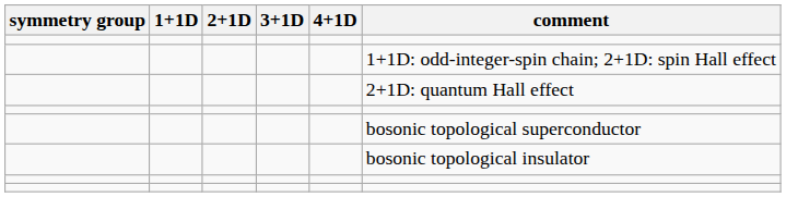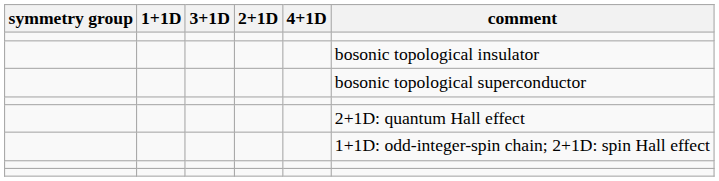columns swapped: 2+1D <-> 3+1D
row 3 | comment: 1+1D: odd-integer-spin chain; 2+1D: spin Hall effect -> bosonic topological insulator
row 4 | comment: 2+1D: quantum Hall effect -> bosonic topological superconductor
row 6 | comment: bosonic topological superconductor -> 2+1D: quantum Hall effect
row 7 | comment: bosonic topological insulator -> 1+1D: odd-integer-spin chain; 2+1D: spin Hall effect
